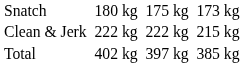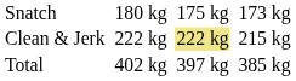Clean & Jerk | column 3: no background -> khaki background
